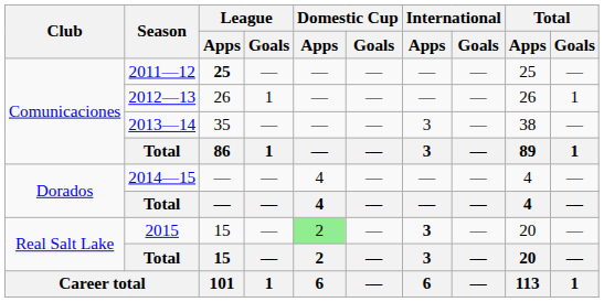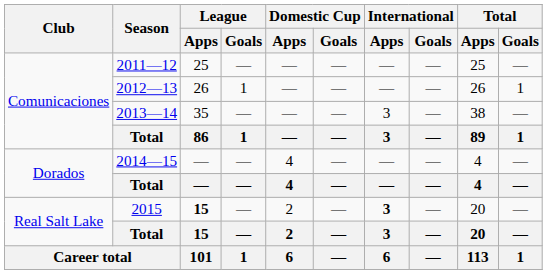2011—12 | League / Apps: bold -> normal
2015 | League / Apps: normal -> bold
2015 | Domestic Cup / Apps: lightgreen background -> no background
